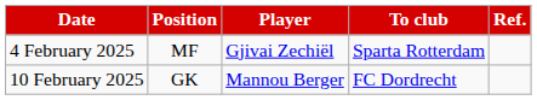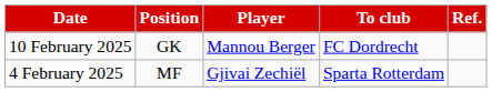rows swapped: 4 February 2025 <-> 10 February 2025
